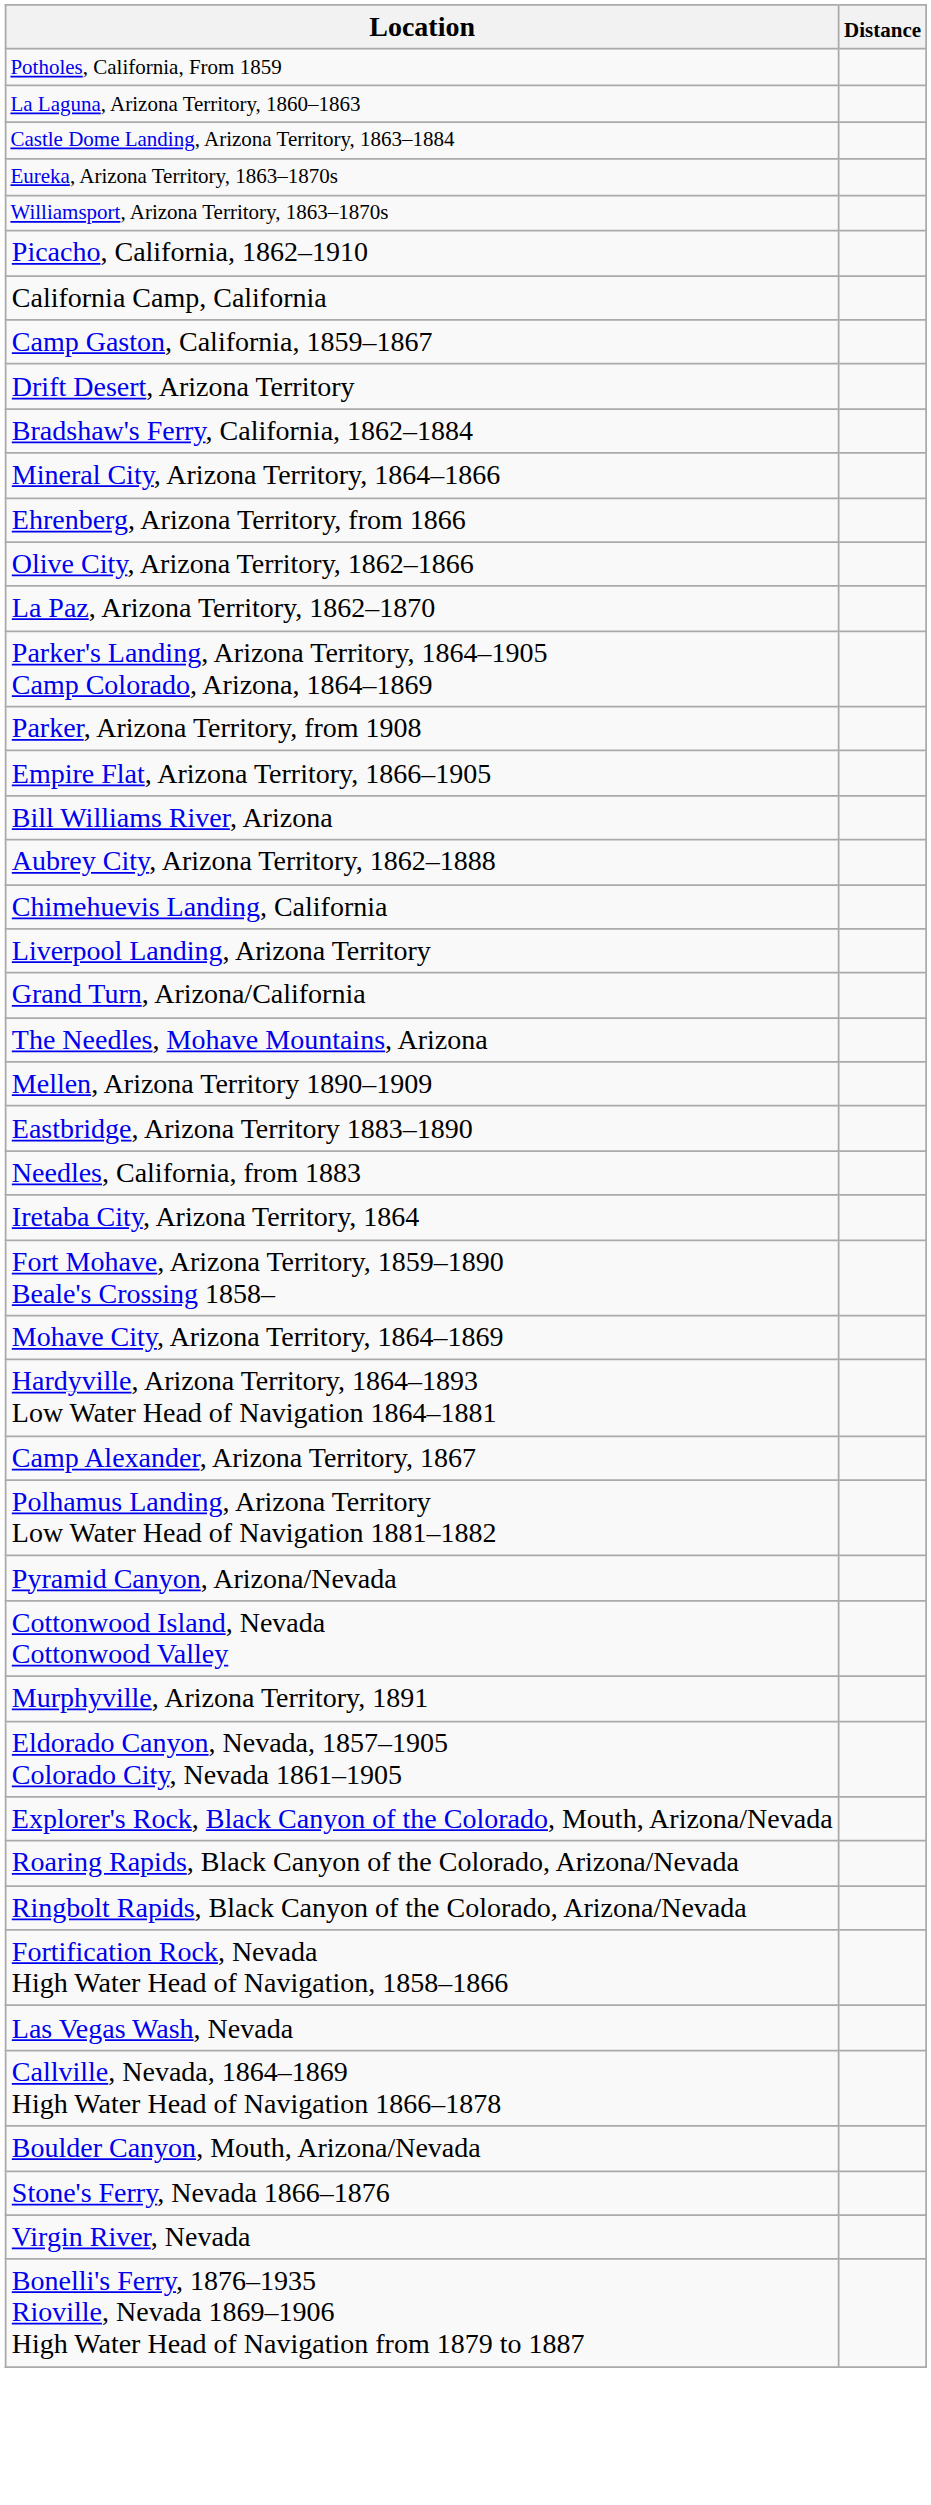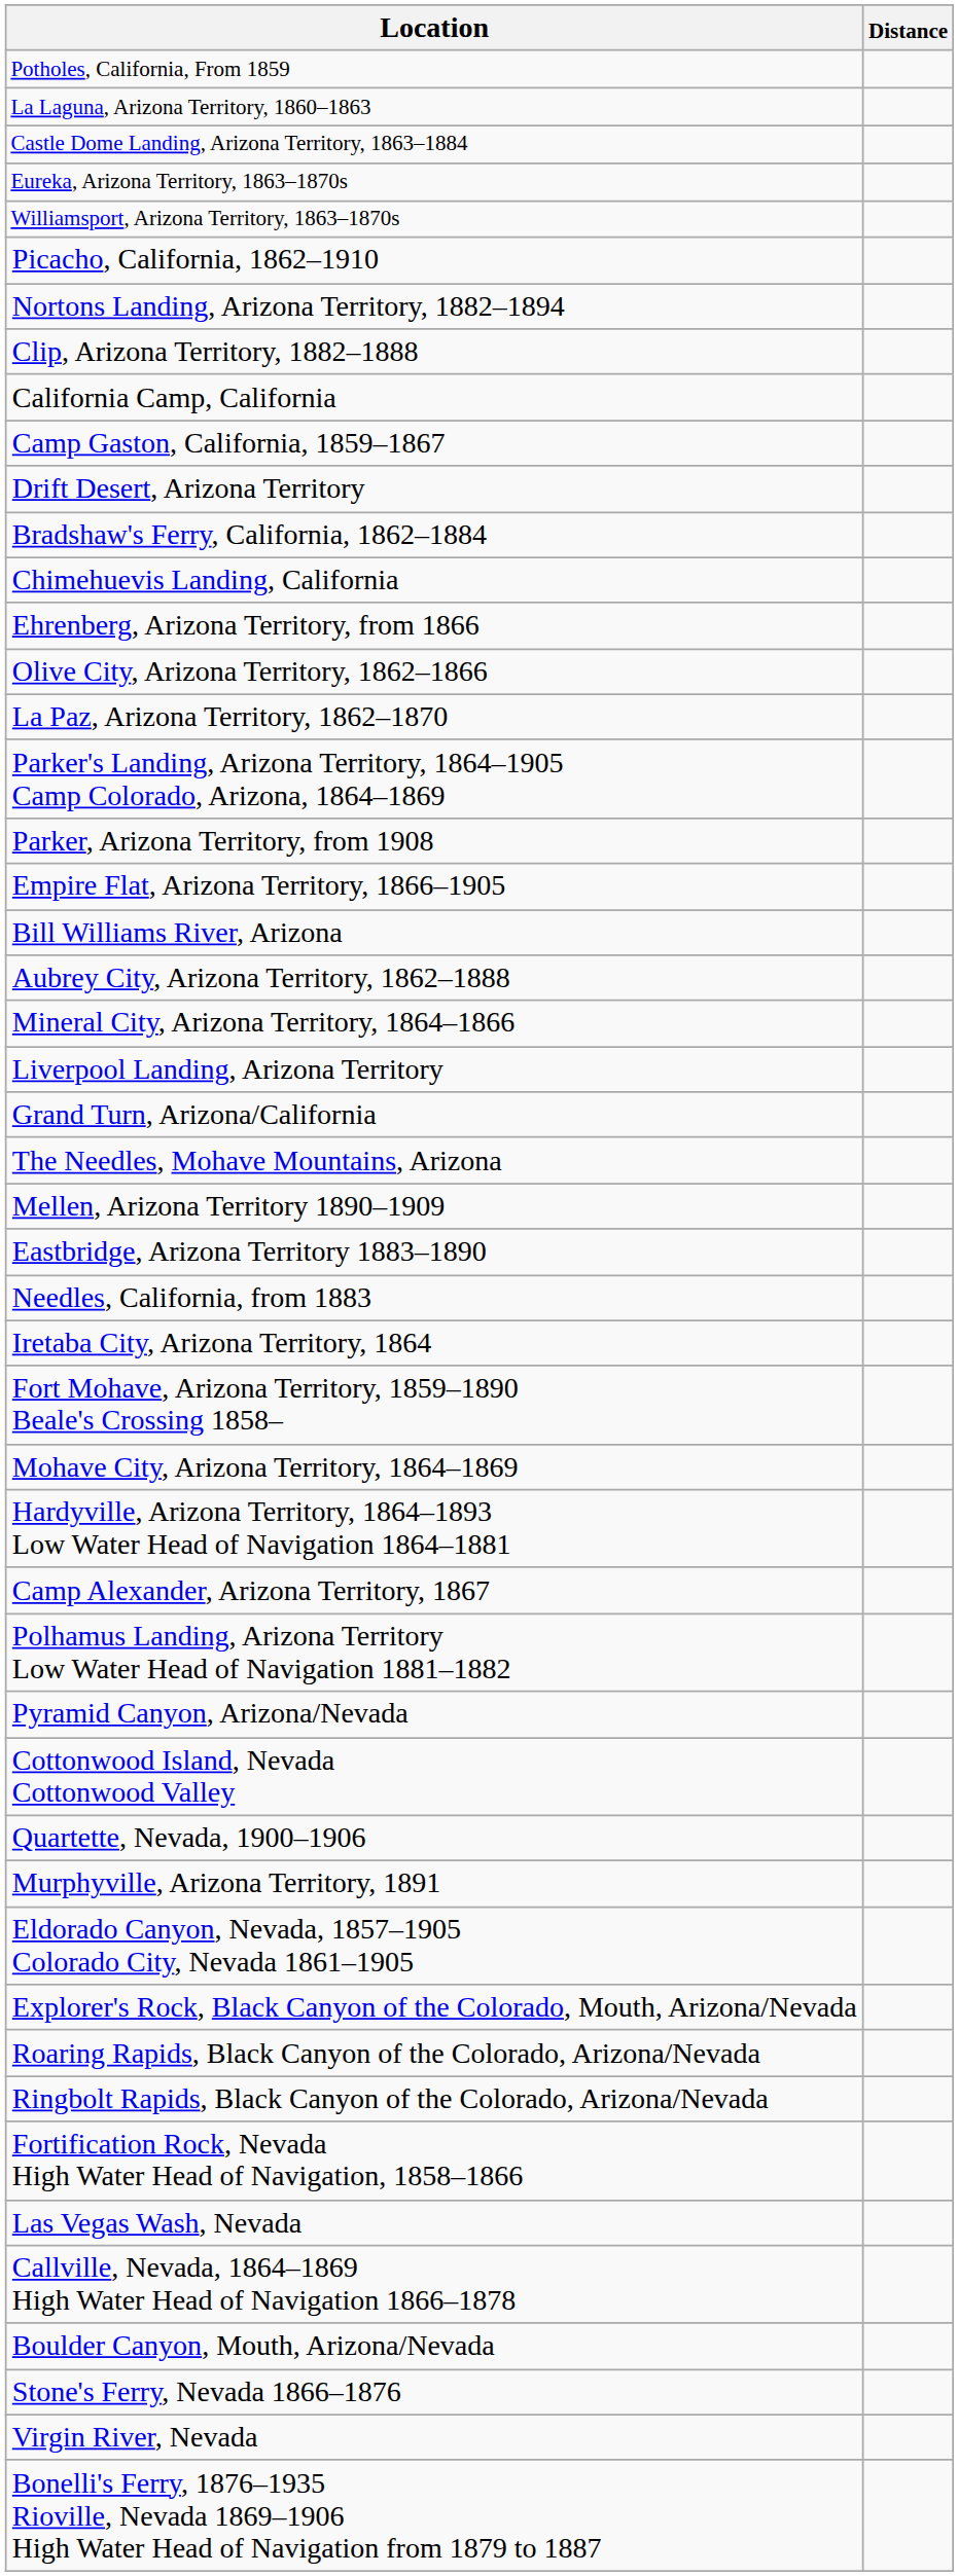+ row: Nortons Landing, Arizona Territory, 1882–1894
+ row: Clip, Arizona Territory, 1882–1888
rows swapped: Mineral City, Arizona Territory, 1864–1866 <-> Chimehuevis Landing, California
+ row: Quartette, Nevada, 1900–1906
